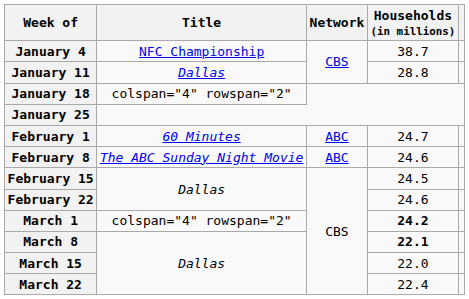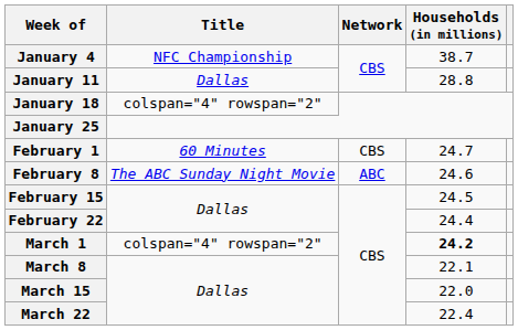February 1 | Network: ABC -> CBS
February 22 | Households (in millions): 24.6 -> 24.4
March 8 | Households (in millions): bold -> normal
